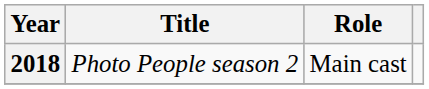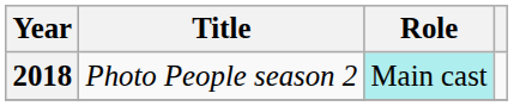2018 | Role: no background -> paleturquoise background
